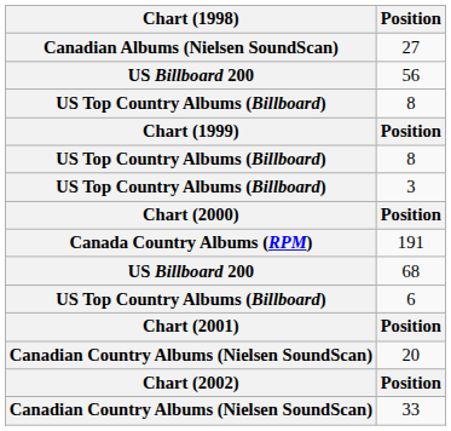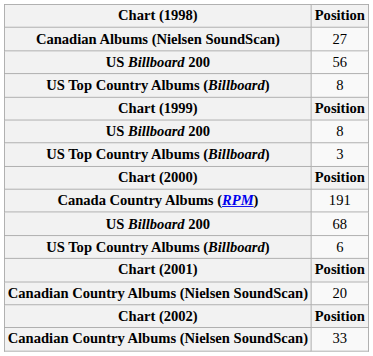row 6 | Chart (1998): US Top Country Albums (Billboard) -> US Billboard 200
